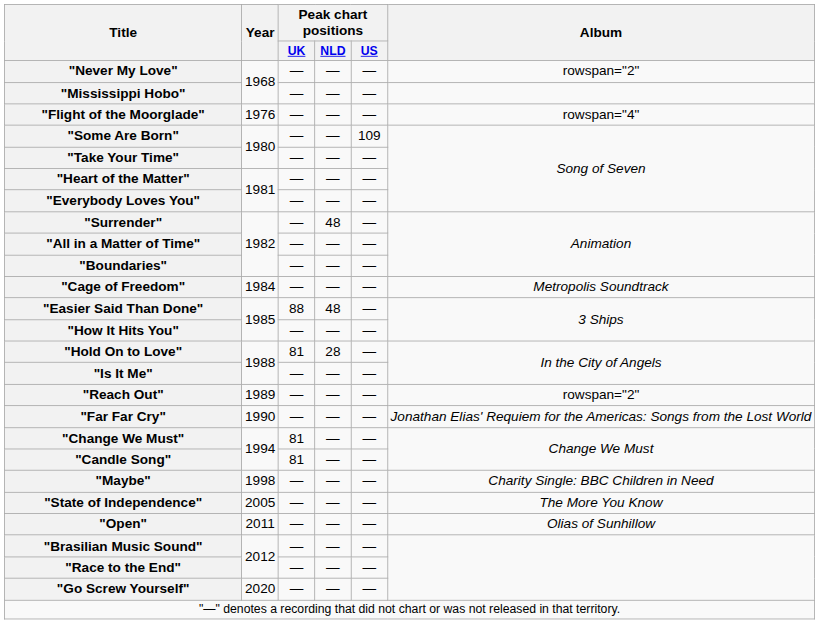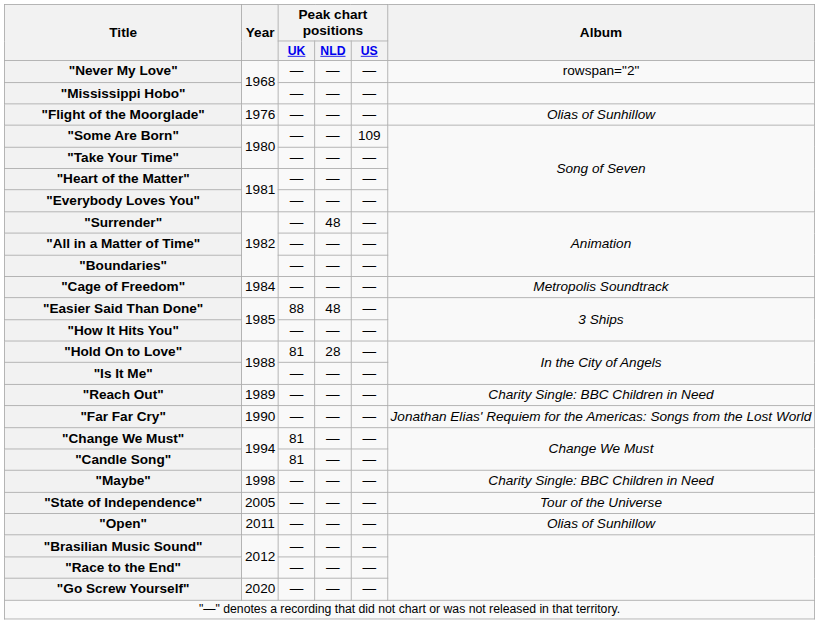"Flight of the Moorglade" | Album: rowspan="4" -> Olias of Sunhillow
"Reach Out" | Album: rowspan="2" -> Charity Single: BBC Children in Need
"State of Independence" | Album: The More You Know -> Tour of the Universe
